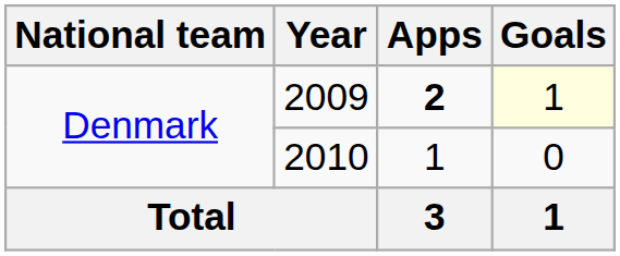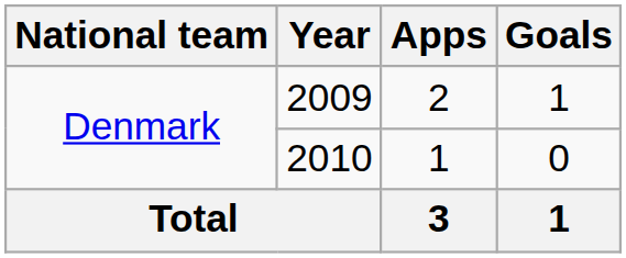2009 | Apps: bold -> normal
2009 | Goals: lightyellow background -> no background
